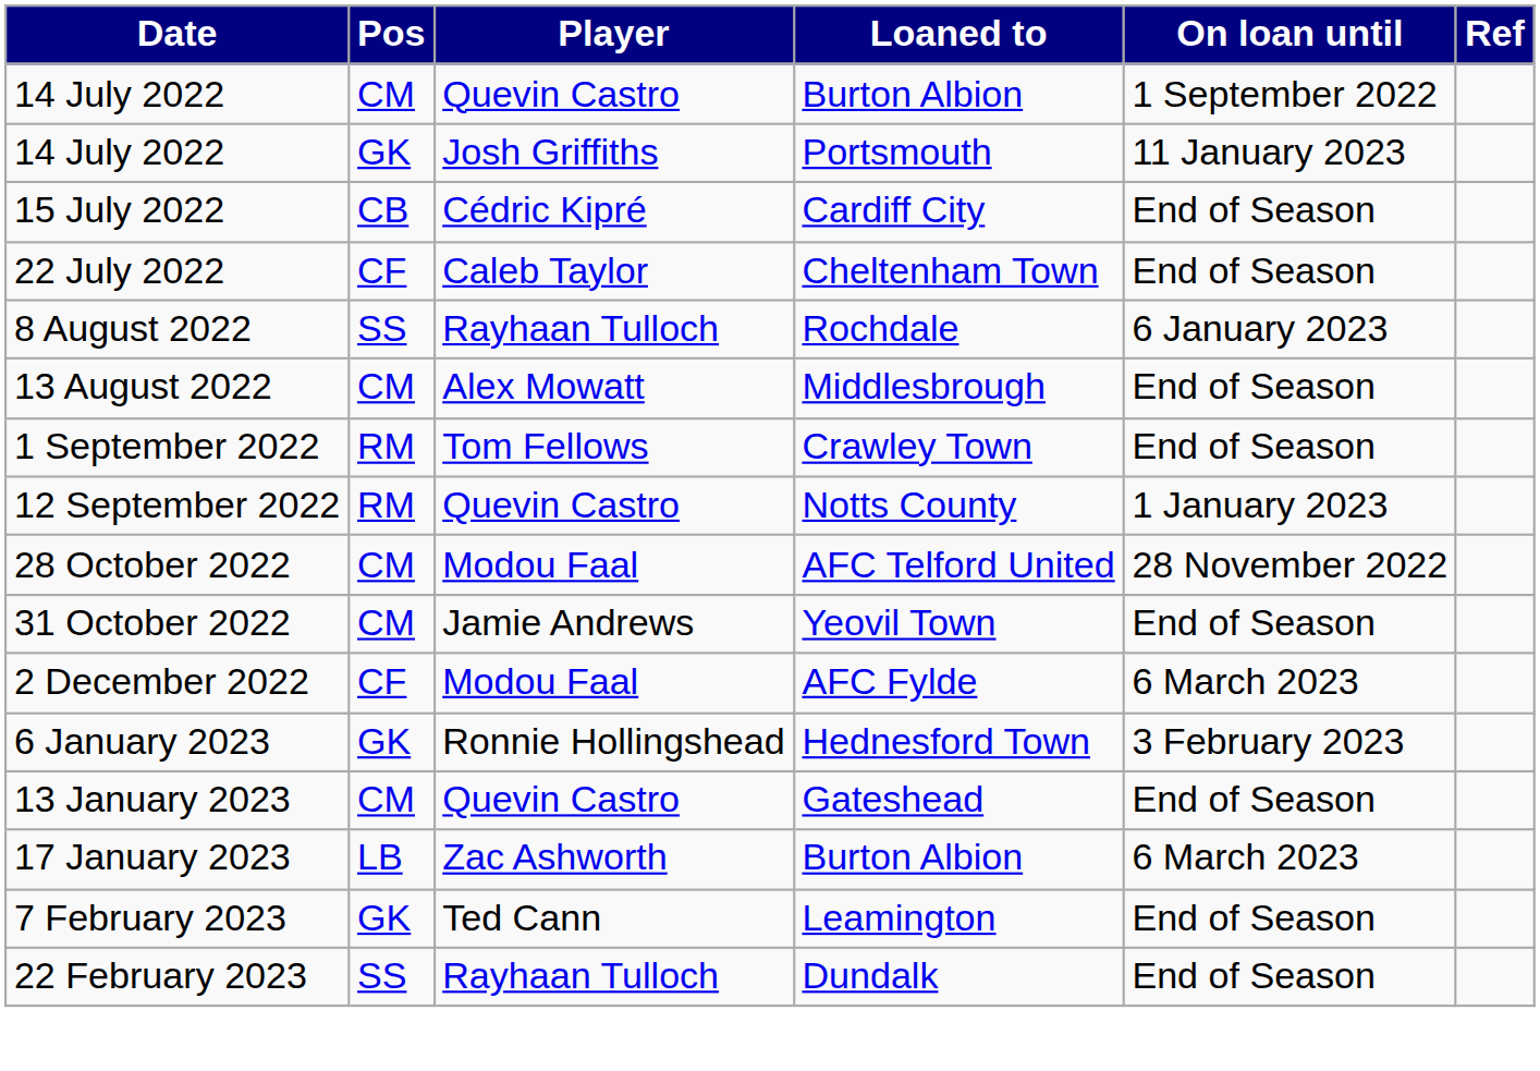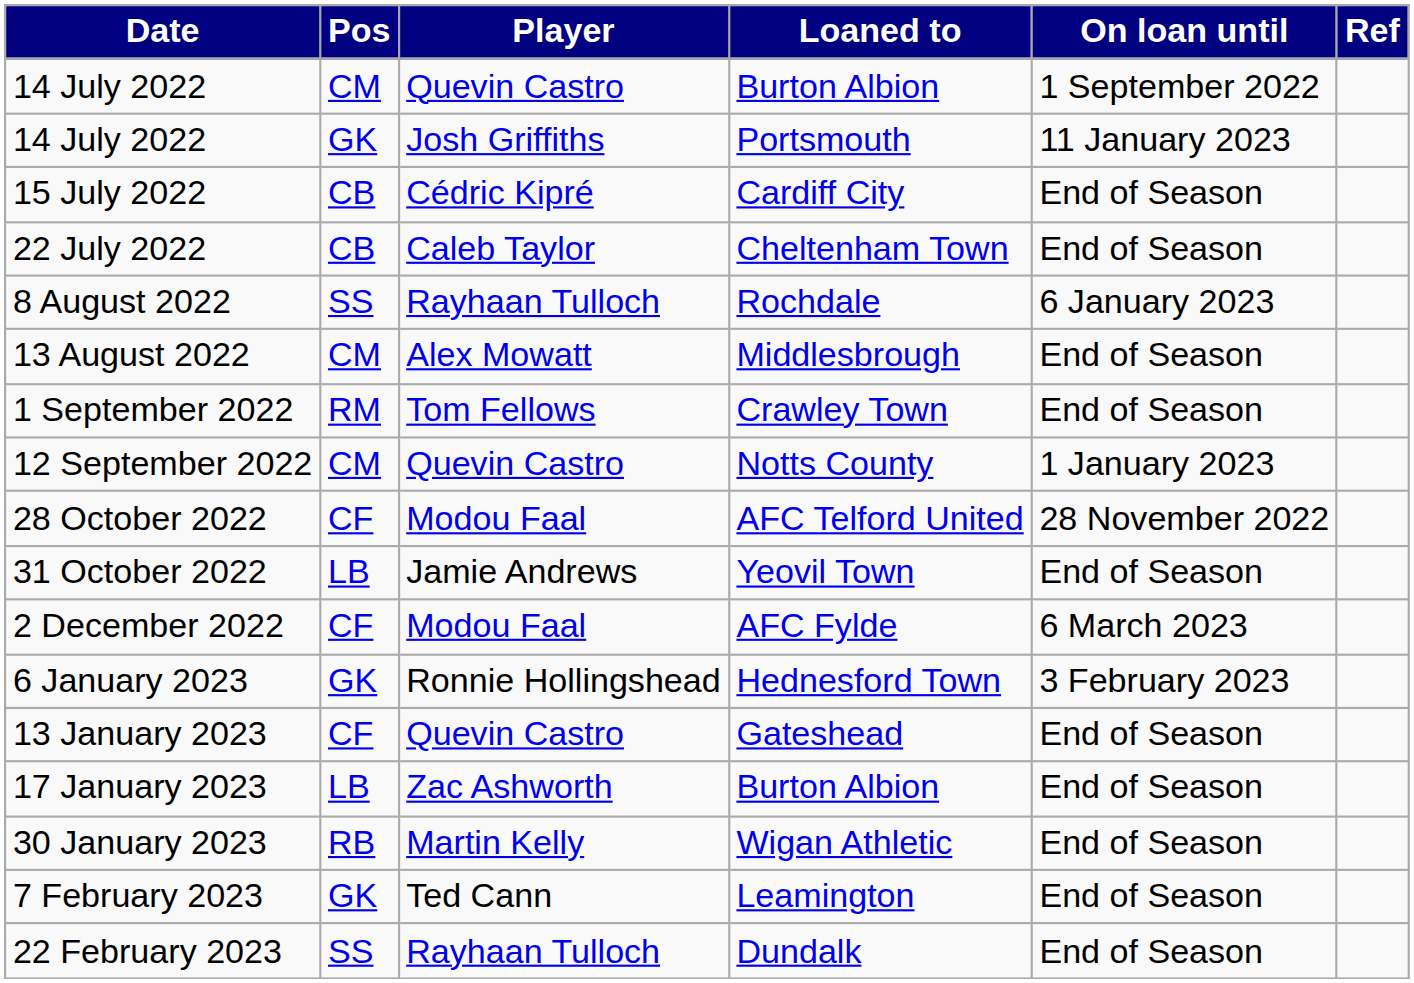22 July 2022 | Pos: CF -> CB
12 September 2022 | Pos: RM -> CM
28 October 2022 | Pos: CM -> CF
31 October 2022 | Pos: CM -> LB
13 January 2023 | Pos: CM -> CF
17 January 2023 | On loan until: 6 March 2023 -> End of Season
+ row: 30 January 2023 | RB | Martin Kelly | Wigan Athletic | End of Season
